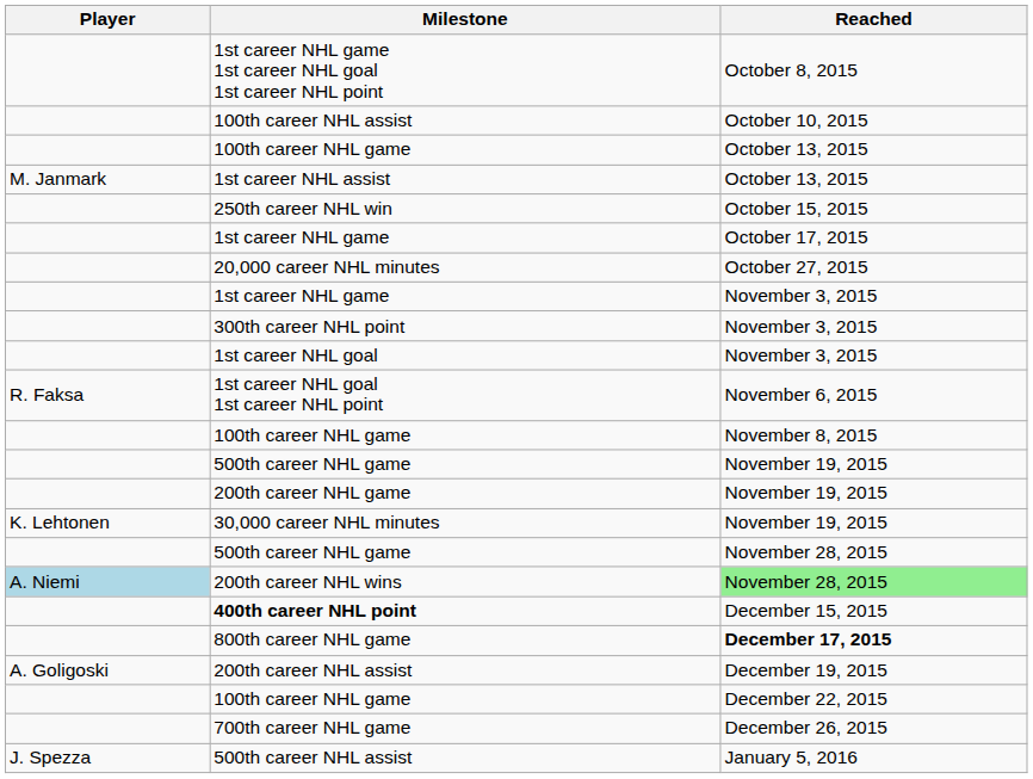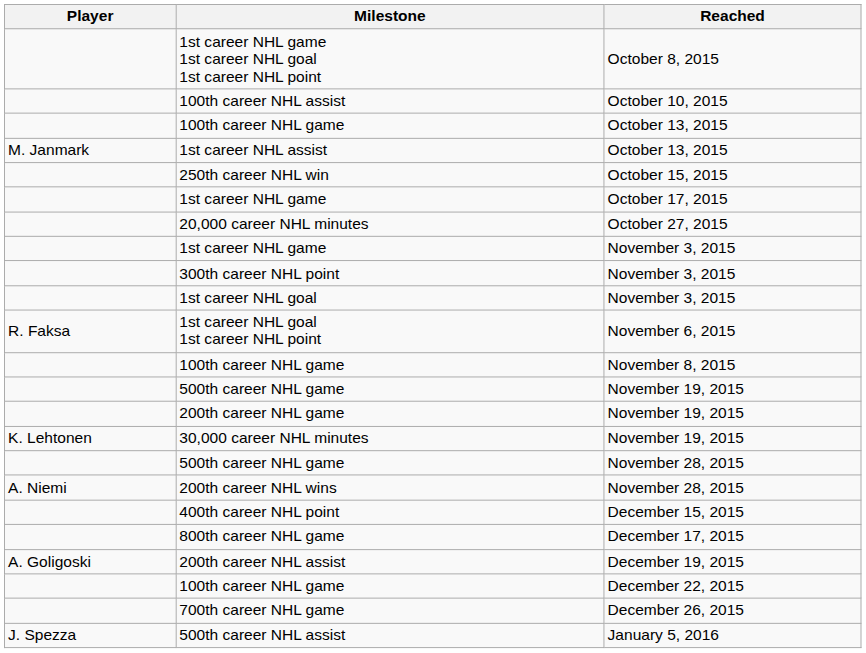row 18 | Player: lightblue background -> no background
row 18 | Reached: lightgreen background -> no background
row 19 | Milestone: bold -> normal
row 20 | Reached: bold -> normal
